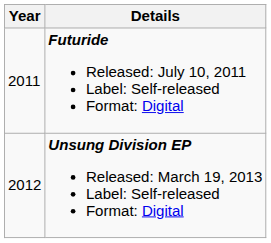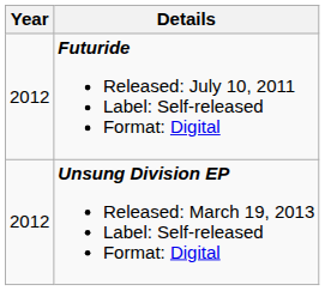row 2 | Year: 2011 -> 2012
